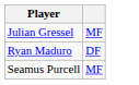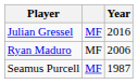+ column: Year | 2016 | 2006 | 1987
Ryan Maduro | column 2: DF -> MF
